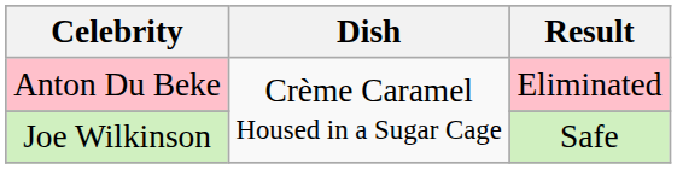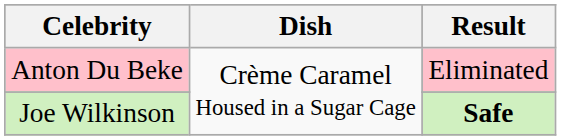Joe Wilkinson | Result: normal -> bold
